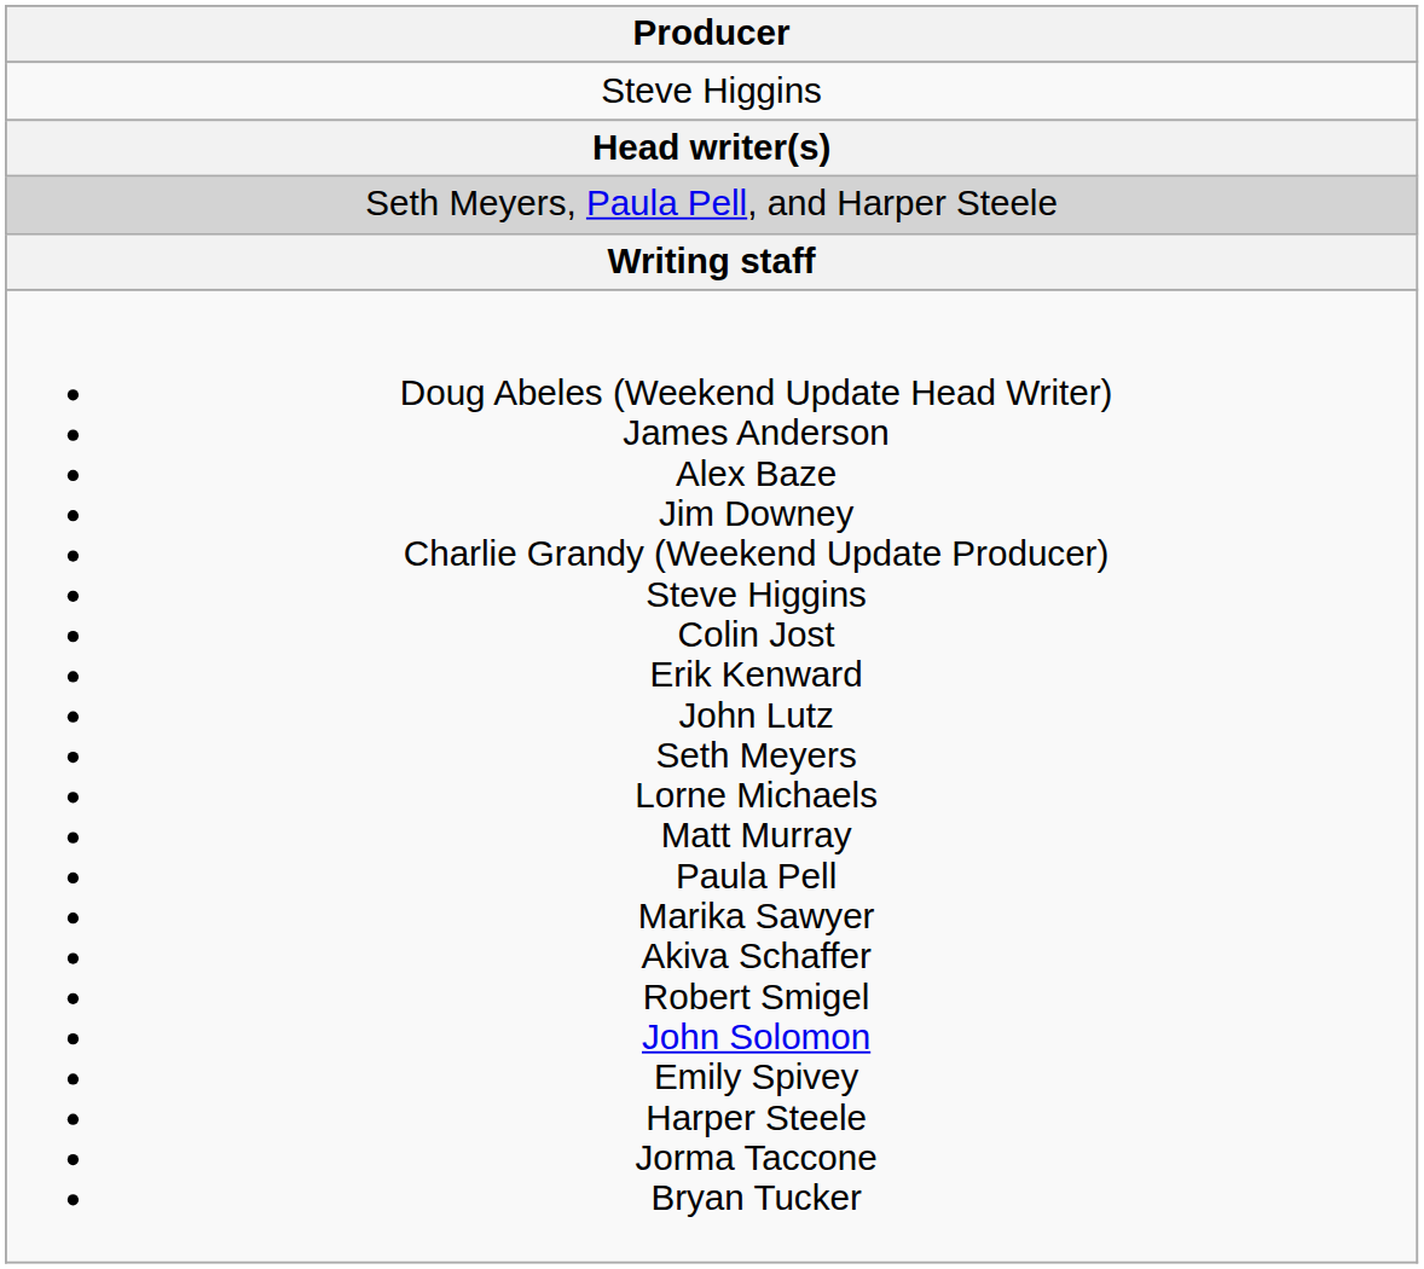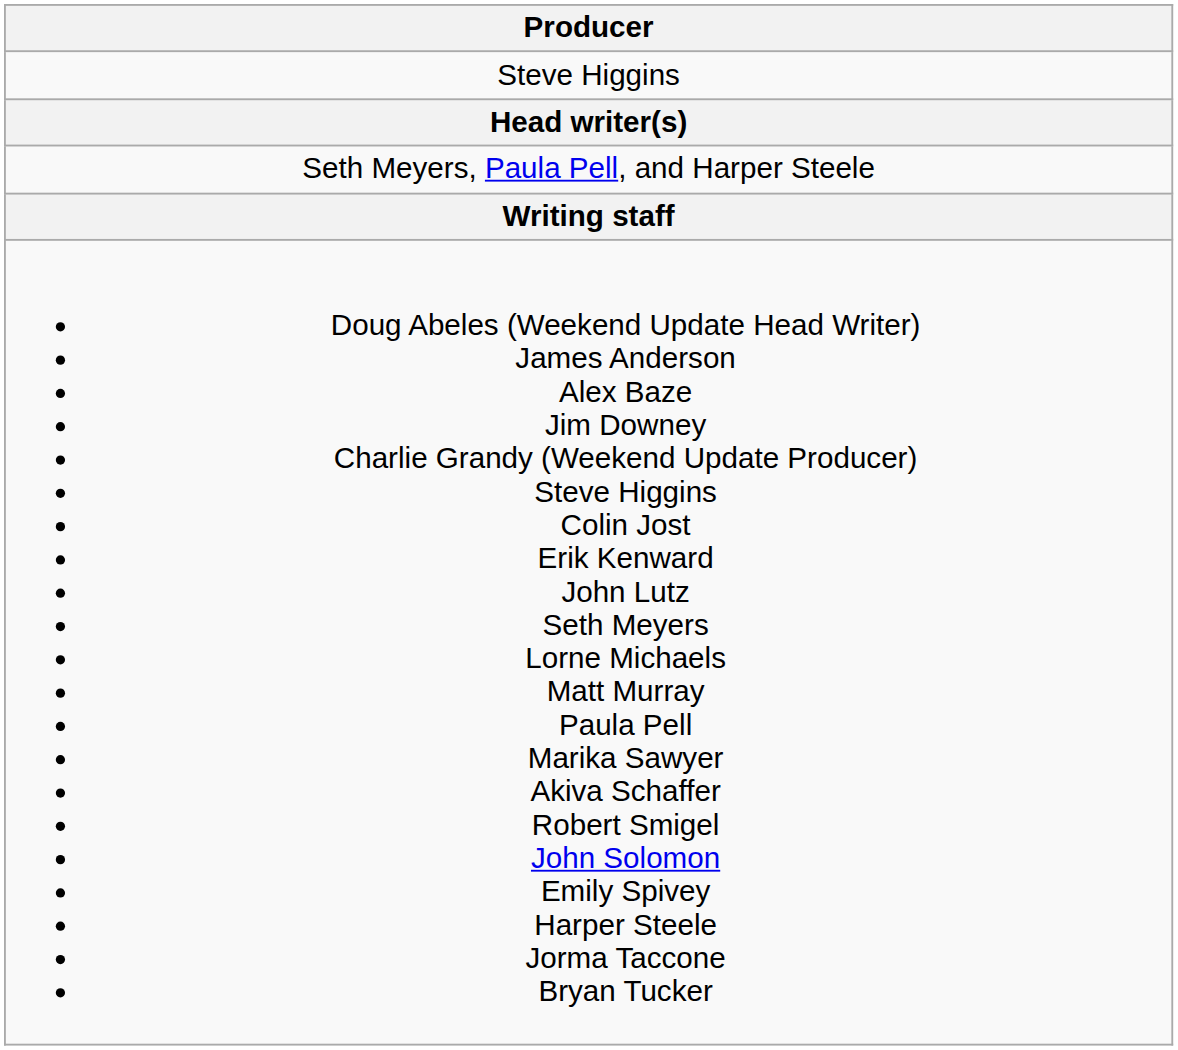row 4 | column 1: lightgrey background -> no background
